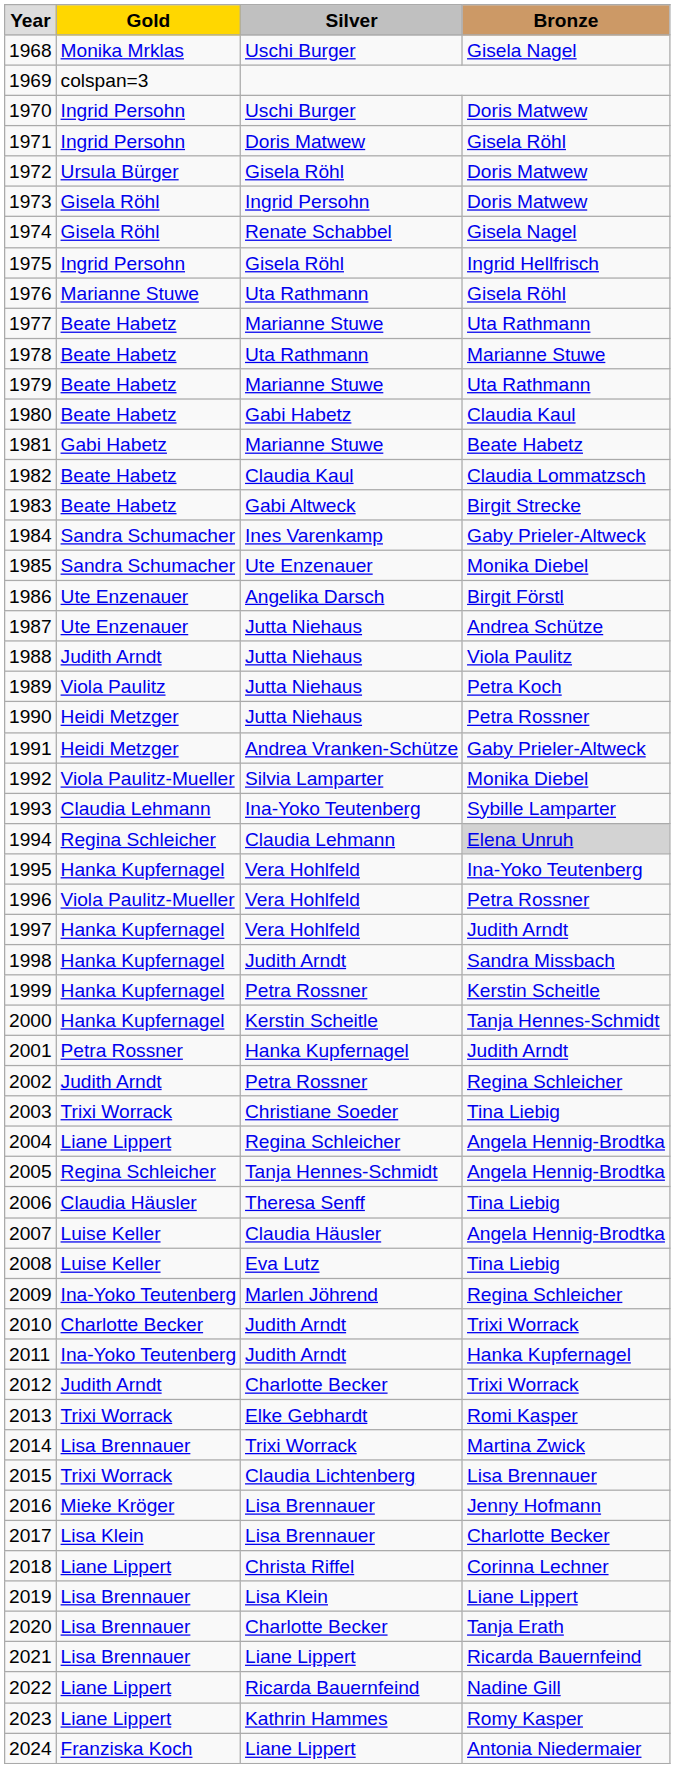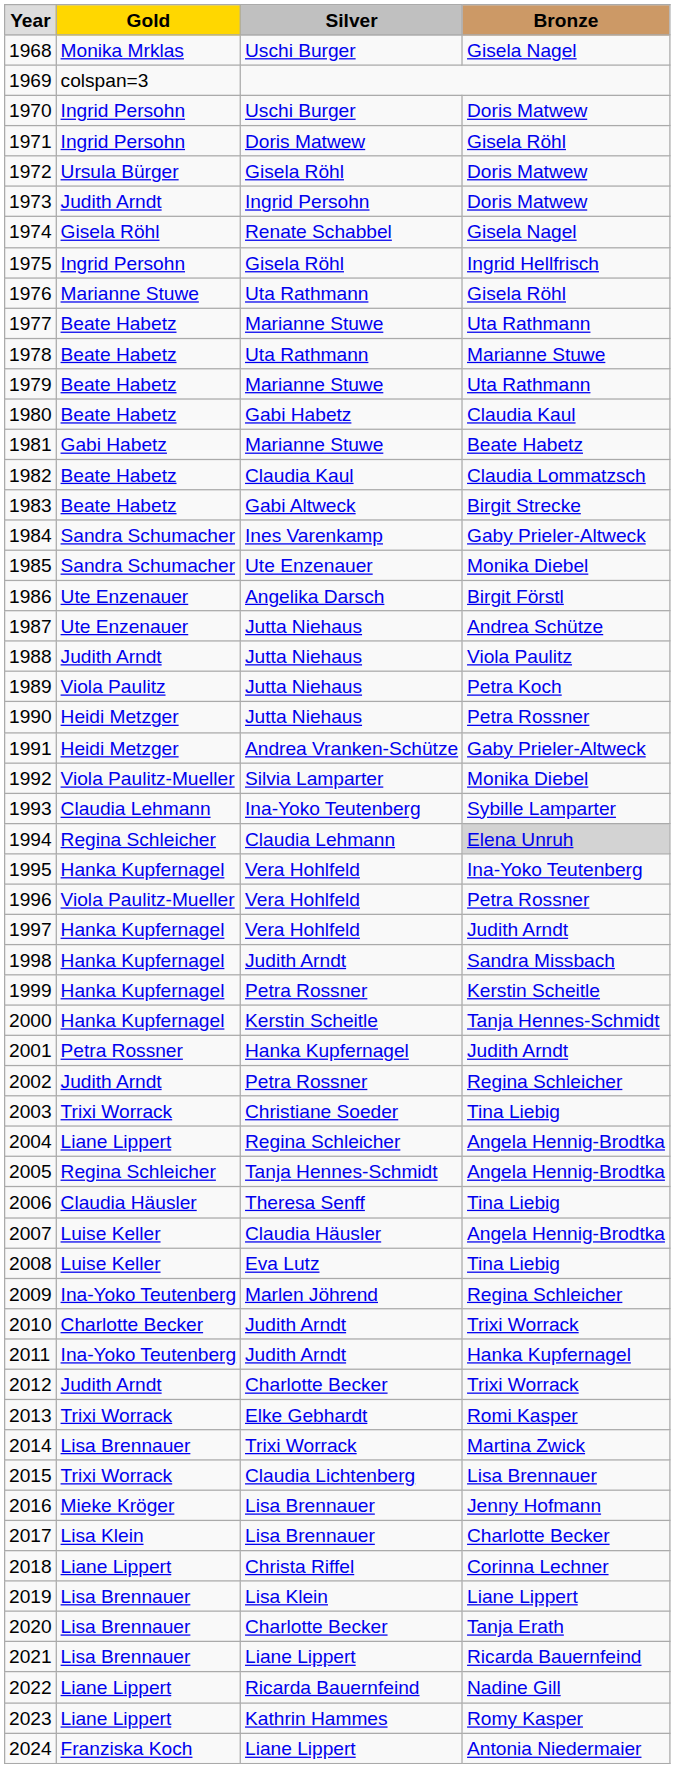1973 | column 2: Gisela Röhl -> Judith Arndt
